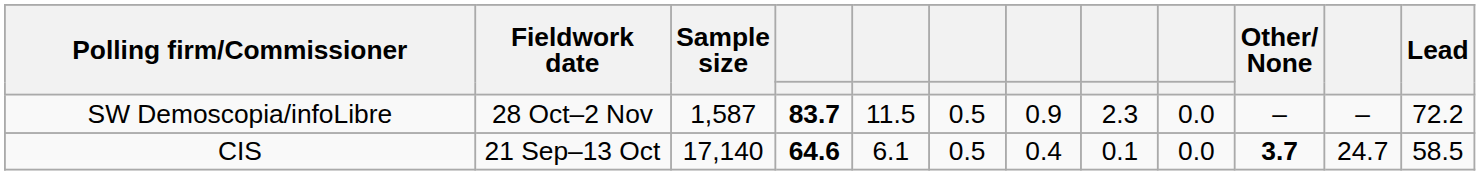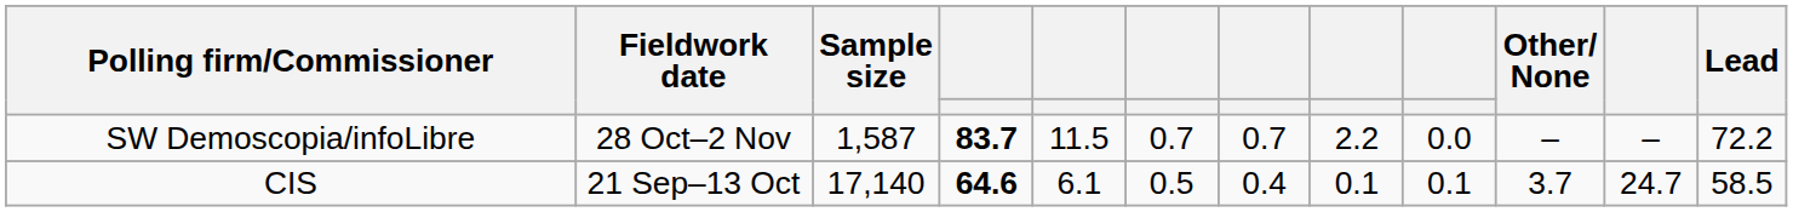SW Demoscopia/infoLibre | column 6: 0.5 -> 0.7
SW Demoscopia/infoLibre | column 7: 0.9 -> 0.7
SW Demoscopia/infoLibre | column 8: 2.3 -> 2.2
CIS | column 9: 0.0 -> 0.1
CIS | Other/ None: bold -> normal
